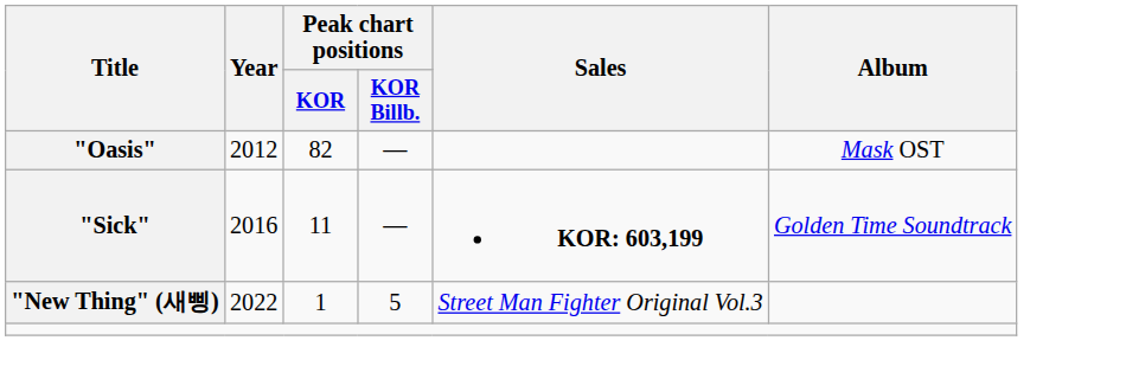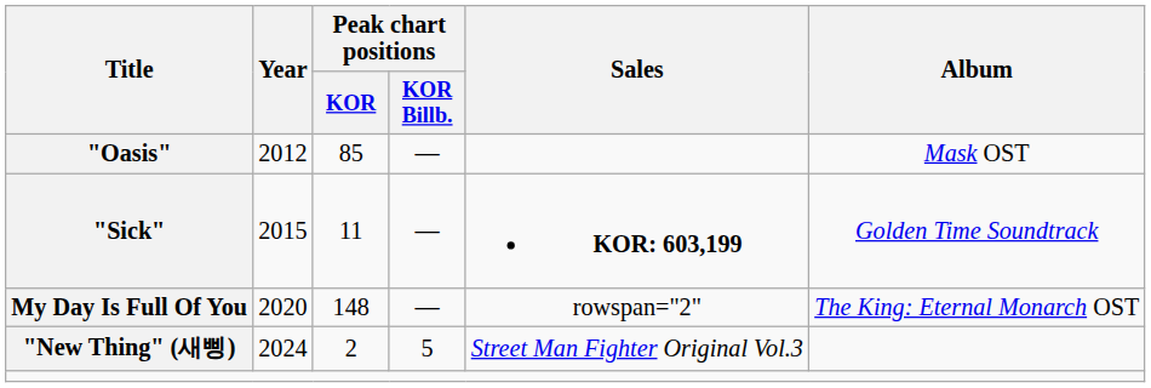"Oasis" | Peak chart positions / KOR: 82 -> 85
"Sick" | Year: 2016 -> 2015
+ row: My Day Is Full Of You | 2020 | 148 | — | rowspan="2" | The King: Eternal Monarch OST
"New Thing" (새삥) | Year: 2022 -> 2024
"New Thing" (새삥) | Peak chart positions / KOR: 1 -> 2
